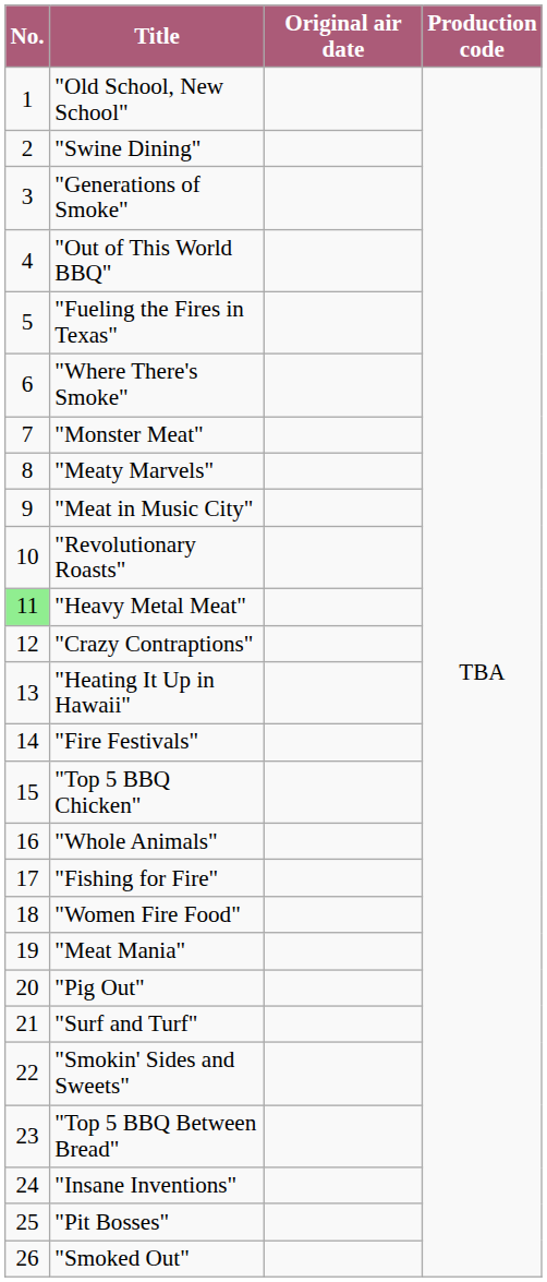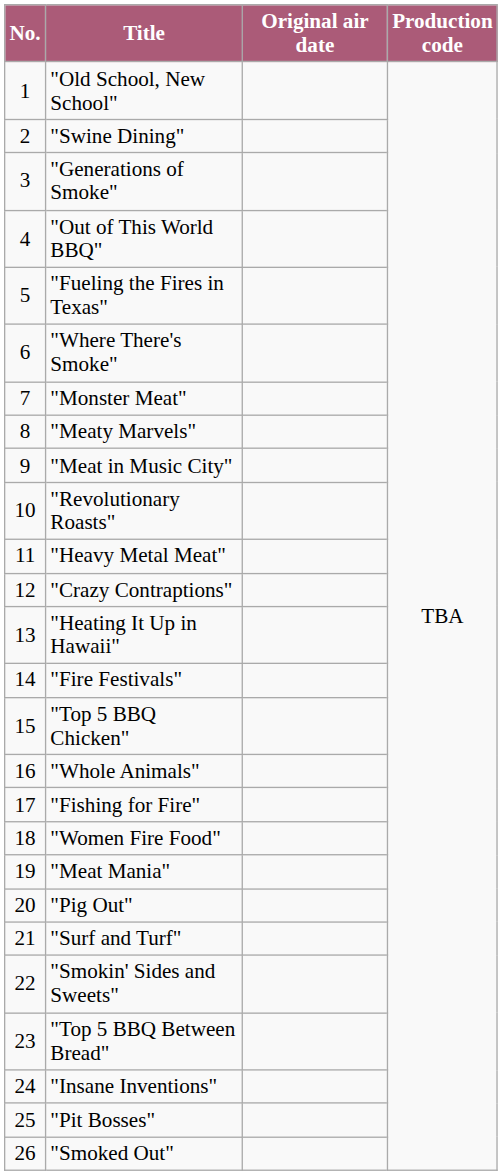"Heavy Metal Meat" | No.: lightgreen background -> no background
